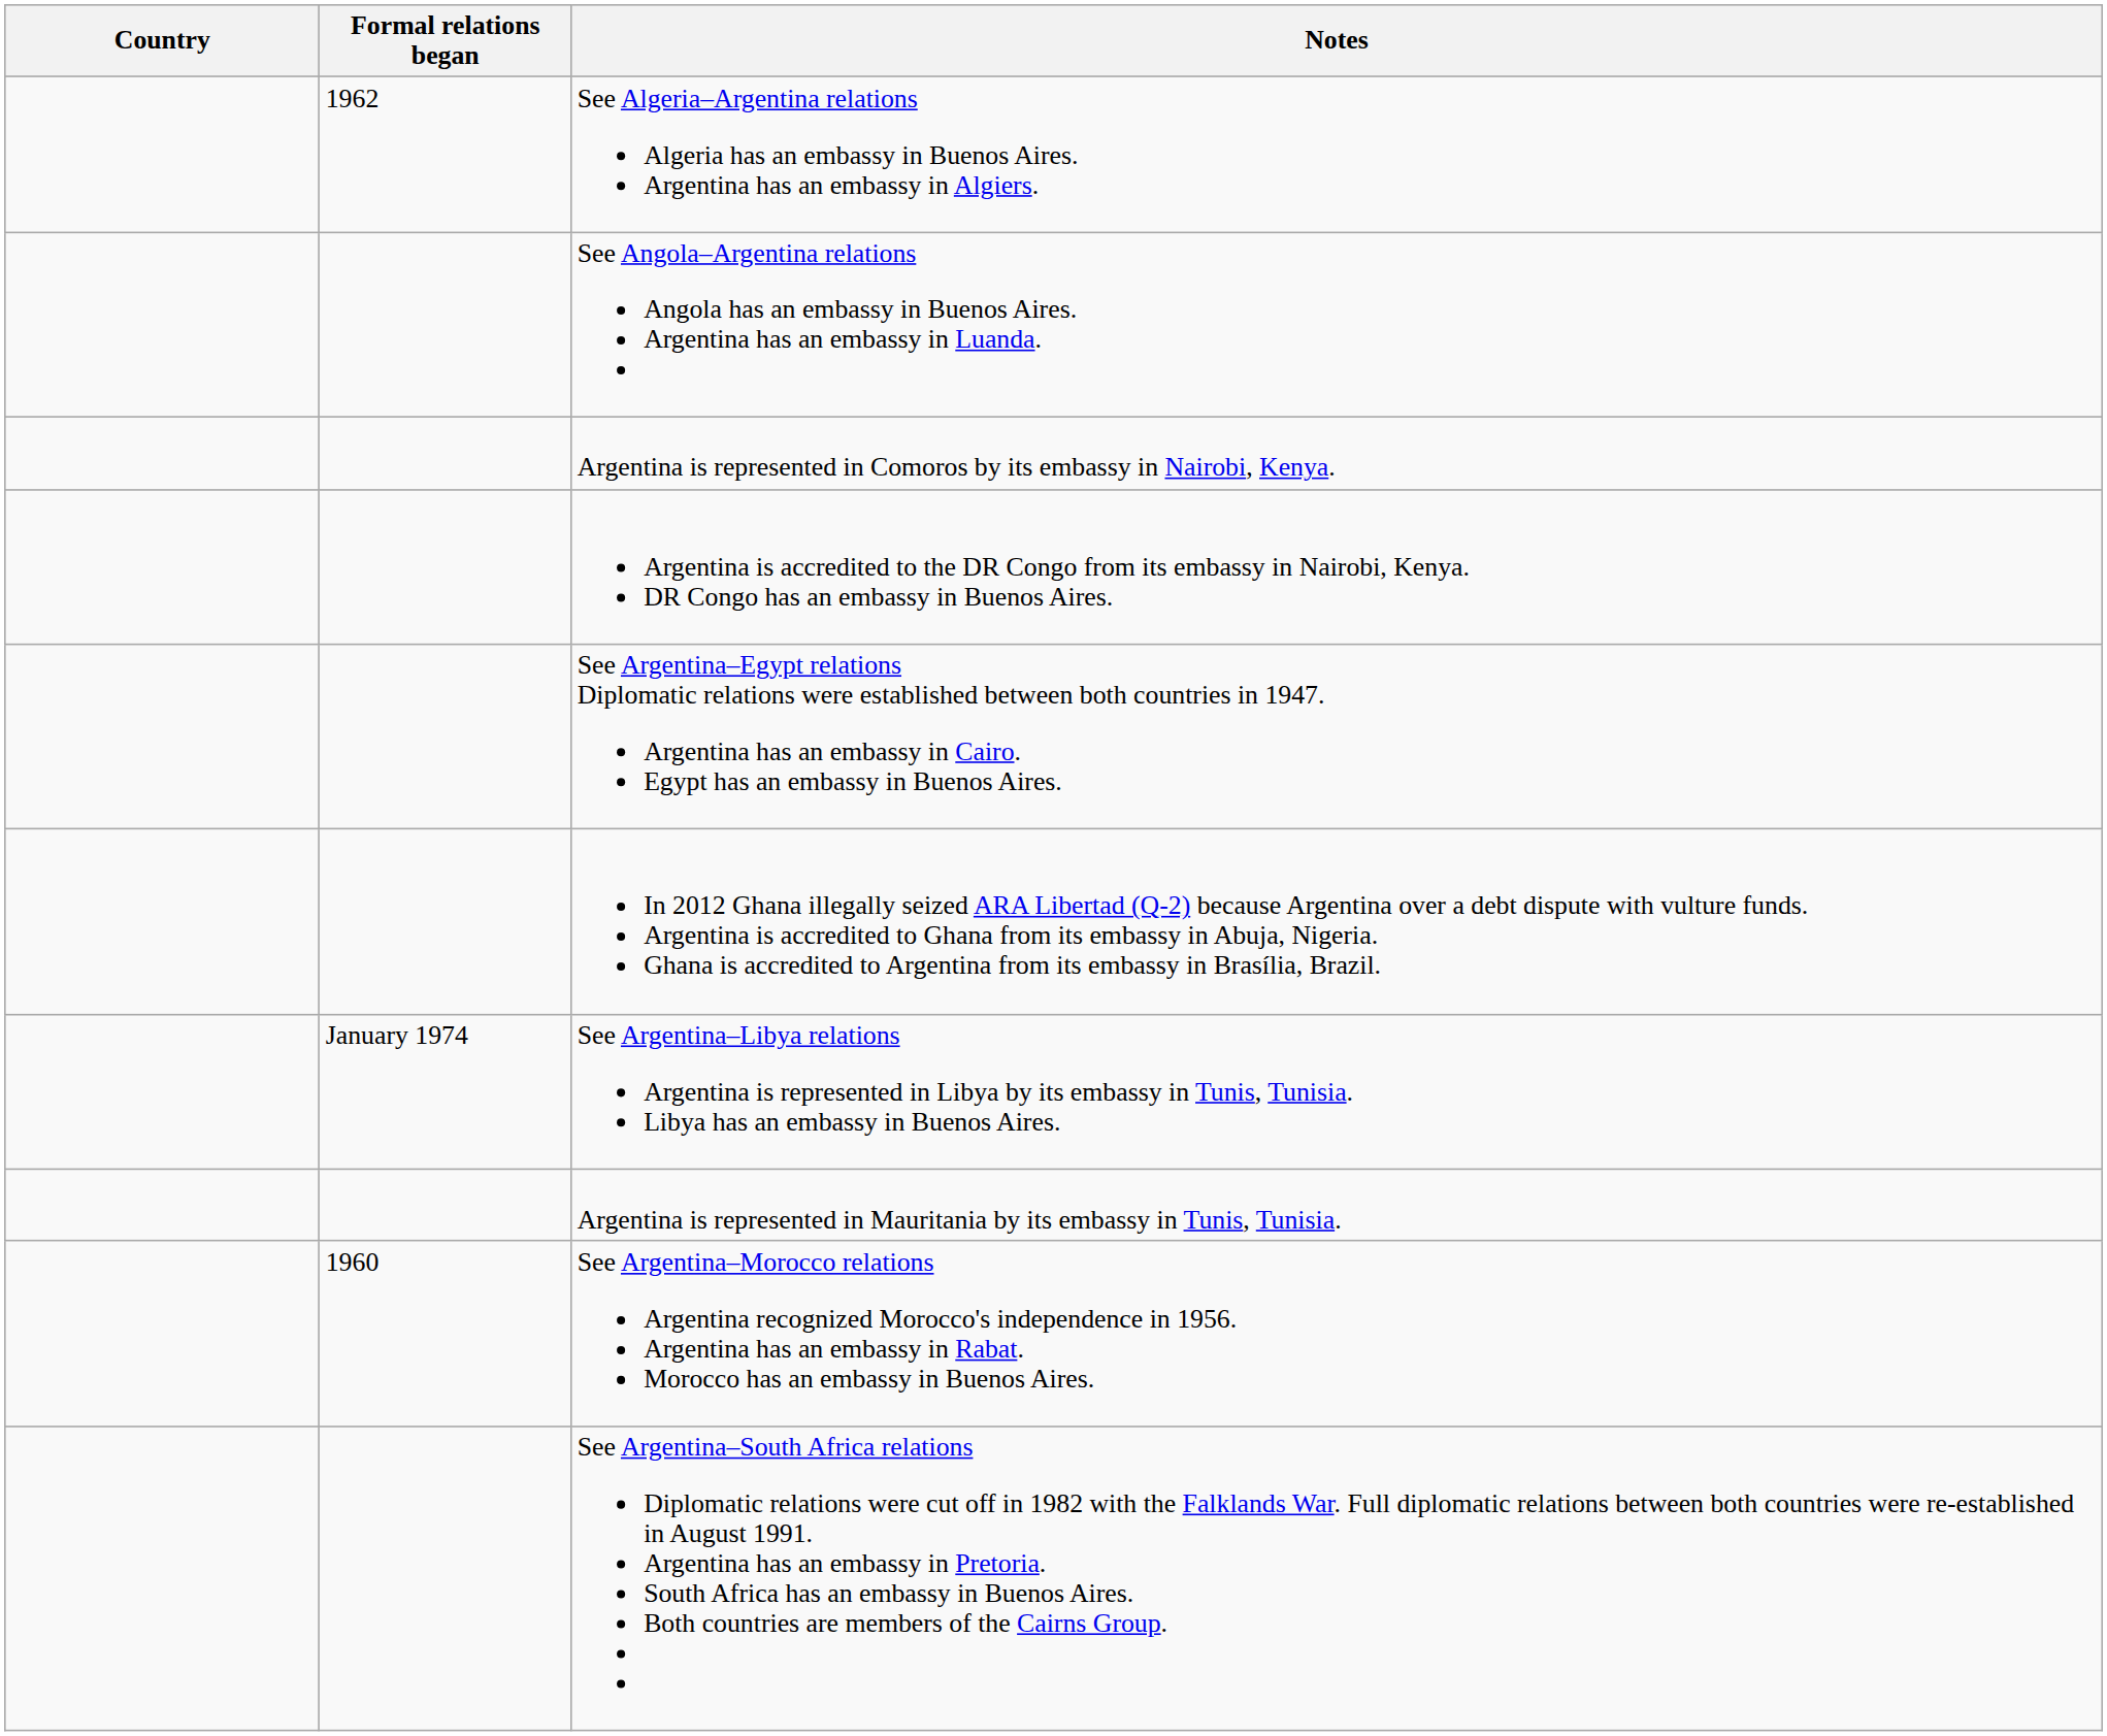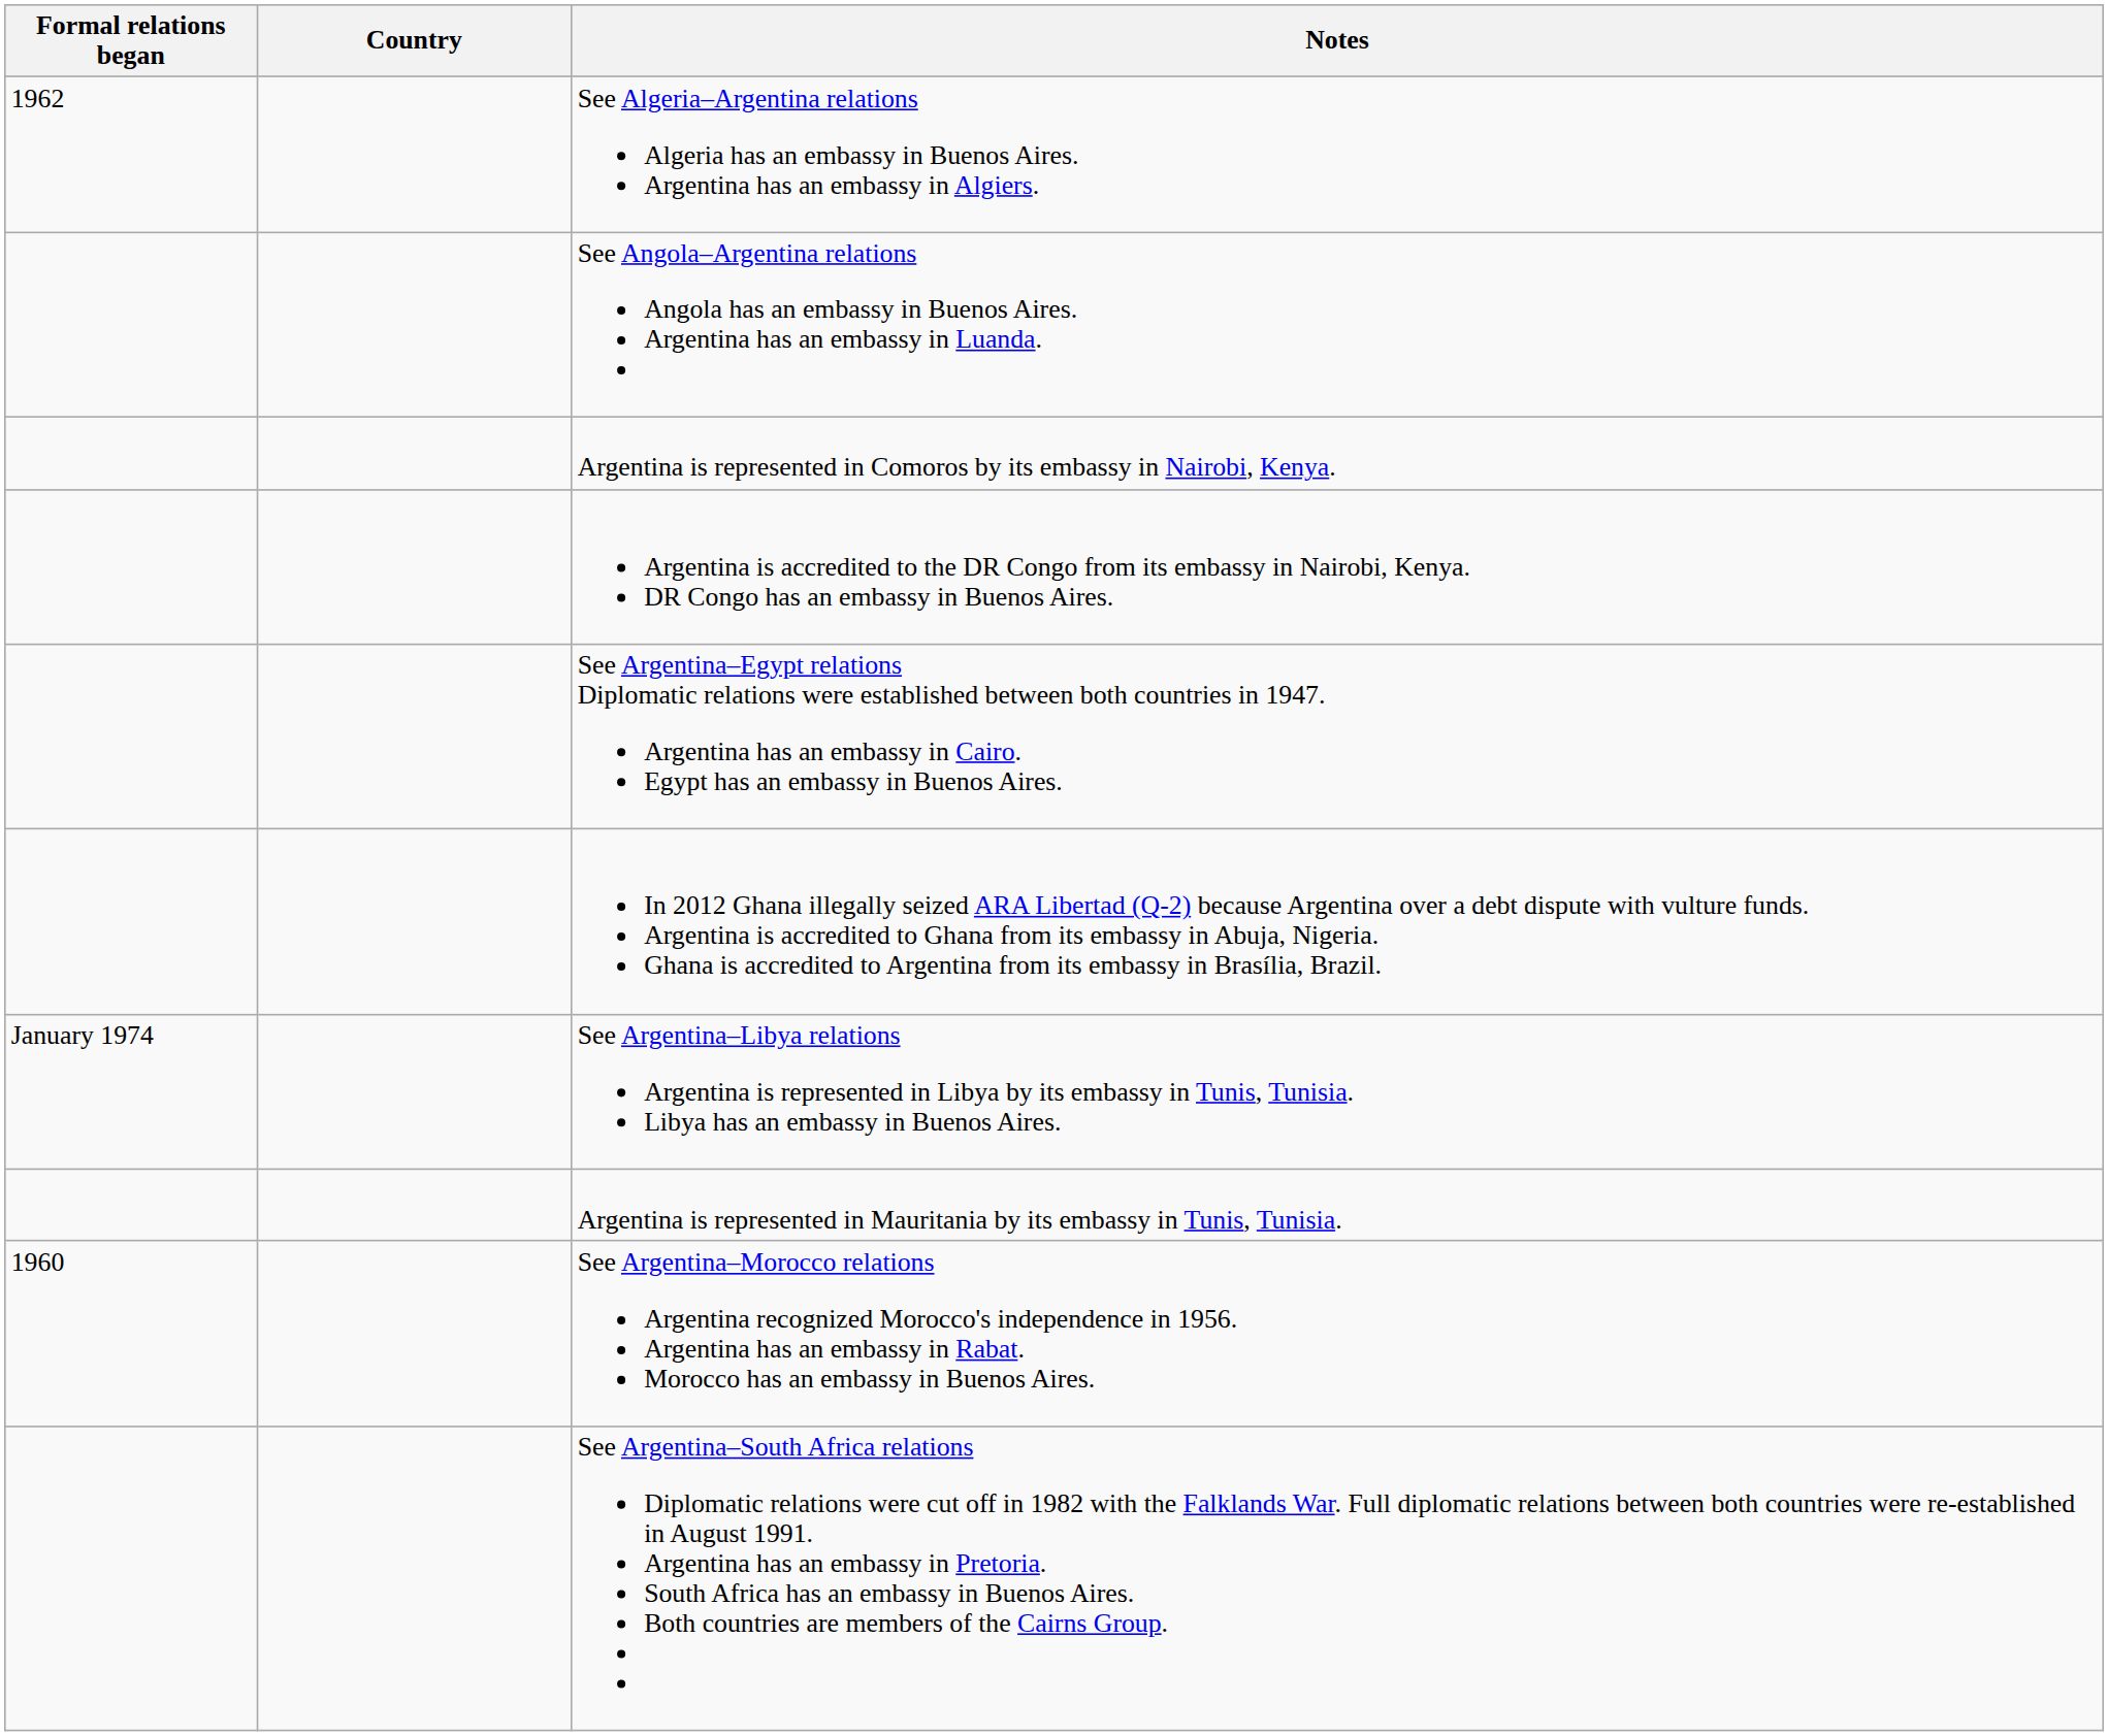columns swapped: Country <-> Formal relations began
